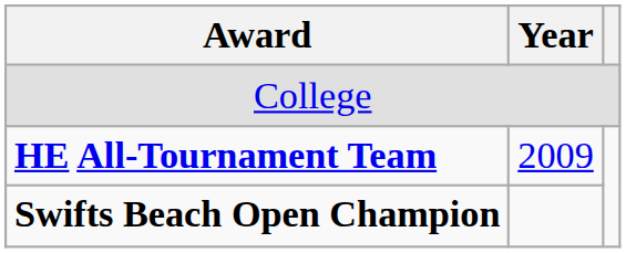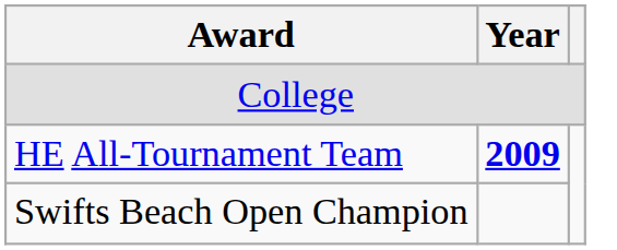HE All-Tournament Team | Award: bold -> normal
HE All-Tournament Team | Year: normal -> bold
Swifts Beach Open Champion | Award: bold -> normal
